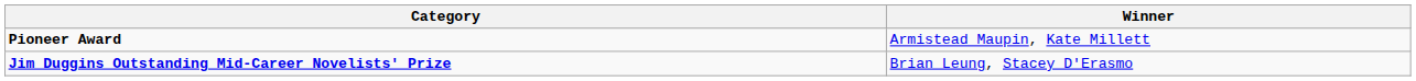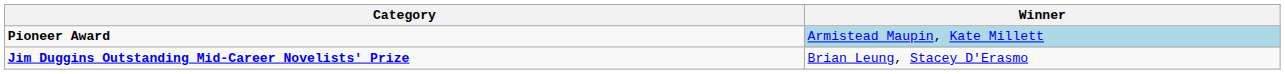Pioneer Award | Winner: no background -> lightblue background
